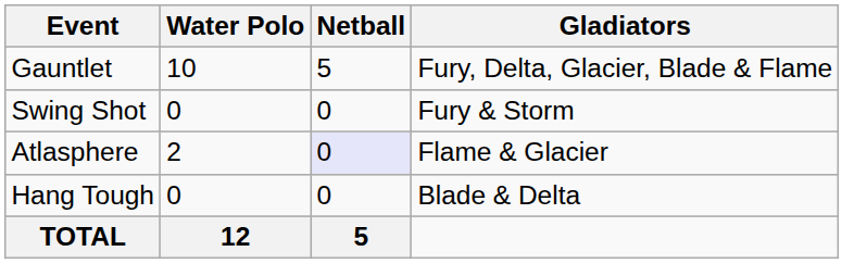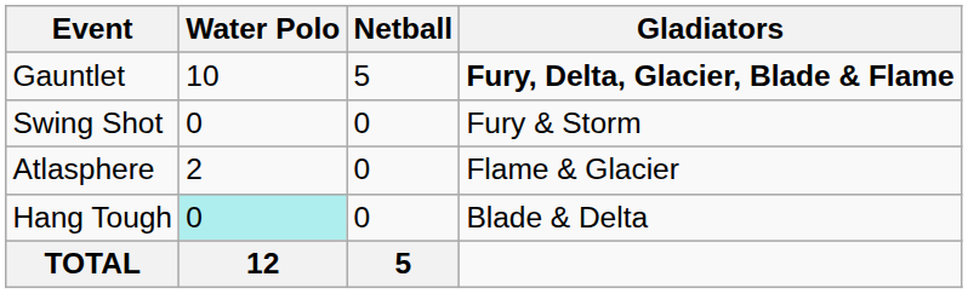Gauntlet | Gladiators: normal -> bold
Atlasphere | Netball: lavender background -> no background
Hang Tough | Water Polo: no background -> paleturquoise background
